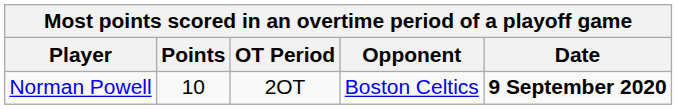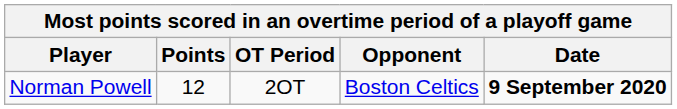Norman Powell | Points: 10 -> 12
